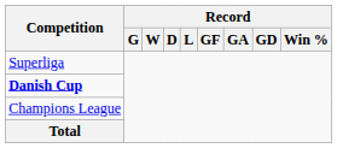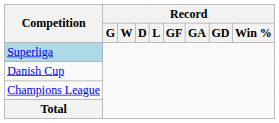Superliga | Competition: no background -> lightblue background
Danish Cup | Competition: bold -> normal
